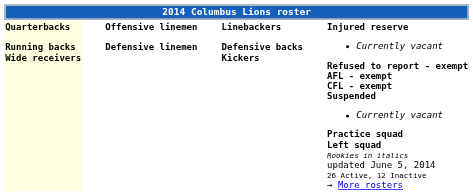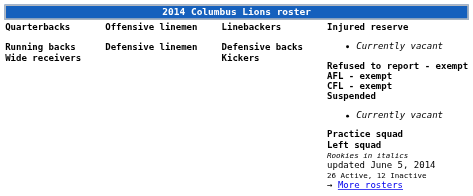Quarterbacks Running backs Wide receivers | column 1: lightyellow background -> no background
